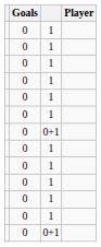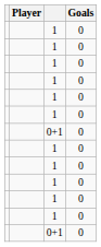columns swapped: Player <-> Goals
